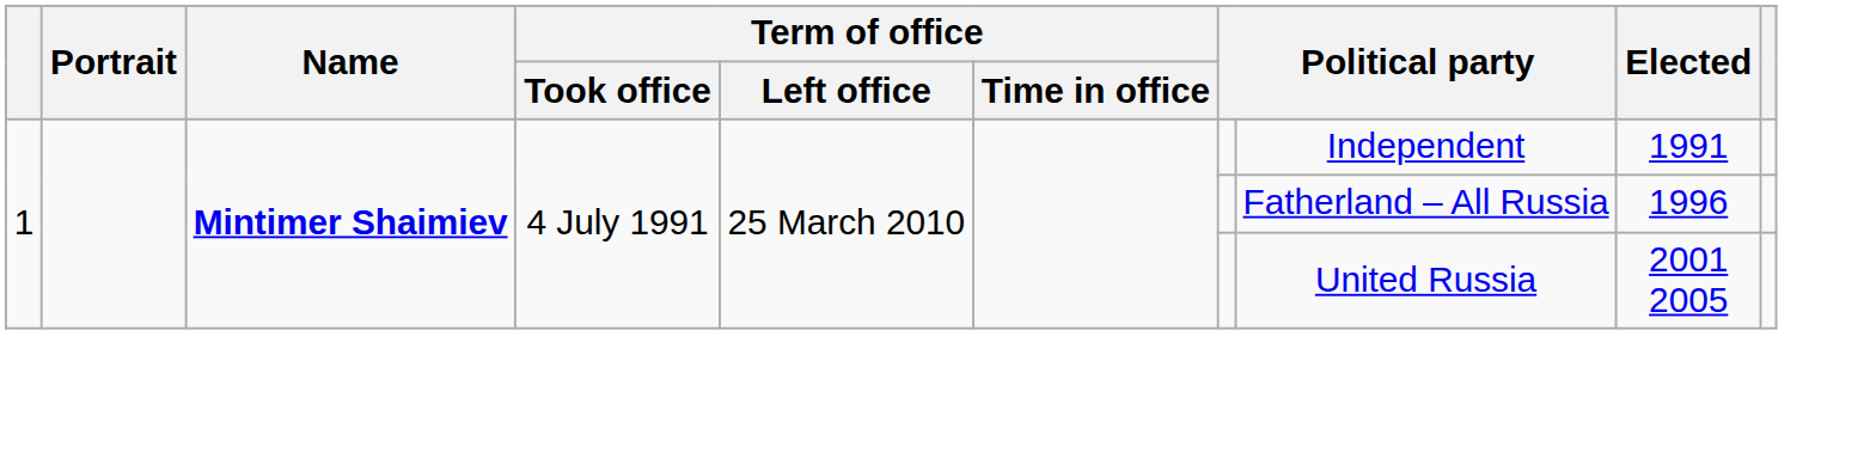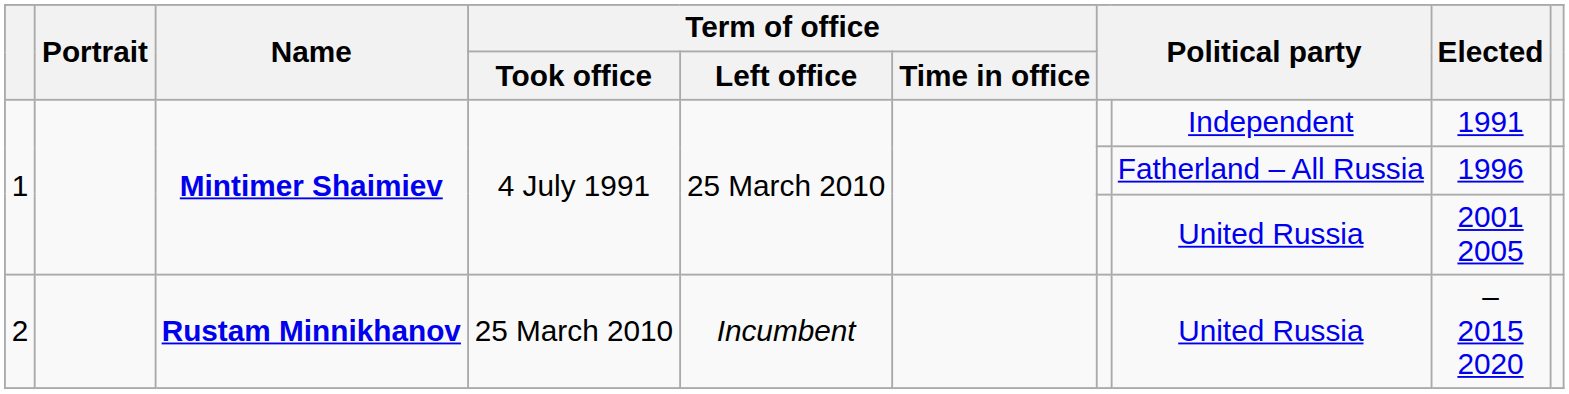+ row: 2 | Rustam Minnikhanov | 25 March 2010 | Incumbent | United Russia | – 2015 2020
